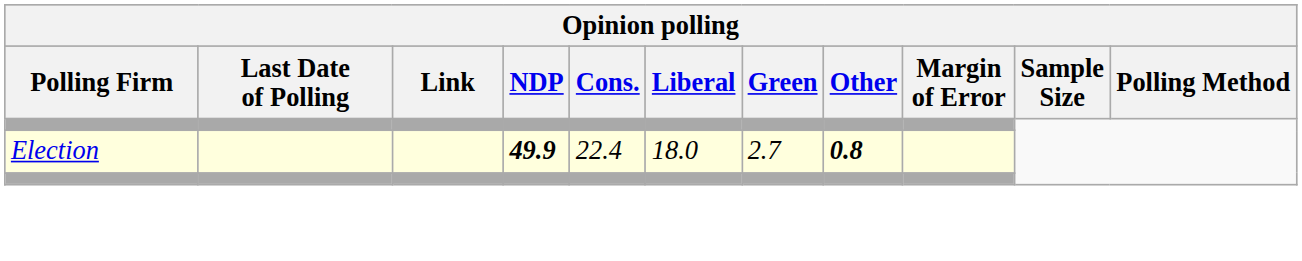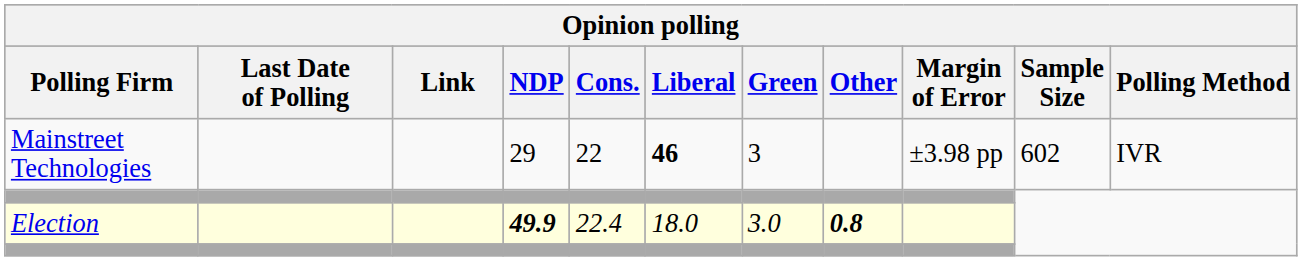+ row: Mainstreet Technologies | 29 | 22 | 46 | 3 | ±3.98 pp | 602 | IVR
Election | Green: 2.7 -> 3.0
